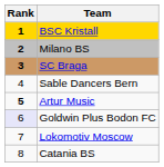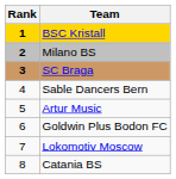Artur Music | Rank: bold -> normal
Goldwin Plus Bodon FC | Rank: lavender background -> no background
